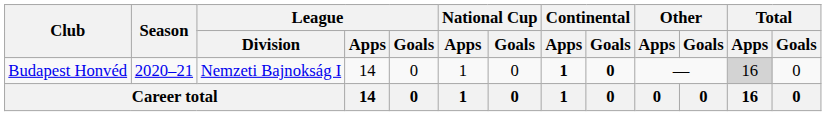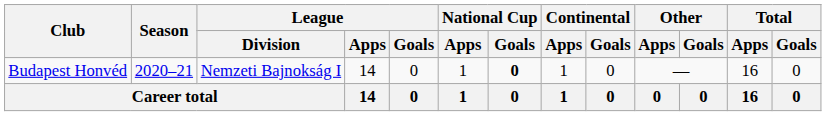Budapest Honvéd | National Cup / Goals: normal -> bold
Budapest Honvéd | Continental / Apps: bold -> normal
Budapest Honvéd | Continental / Goals: bold -> normal
Budapest Honvéd | Total / Apps: lightgrey background -> no background
